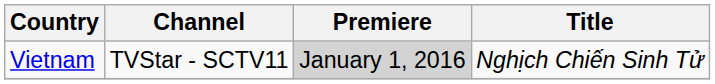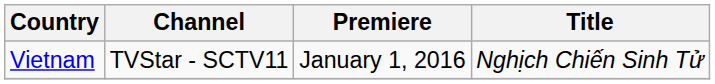Vietnam | Premiere: lightgrey background -> no background
